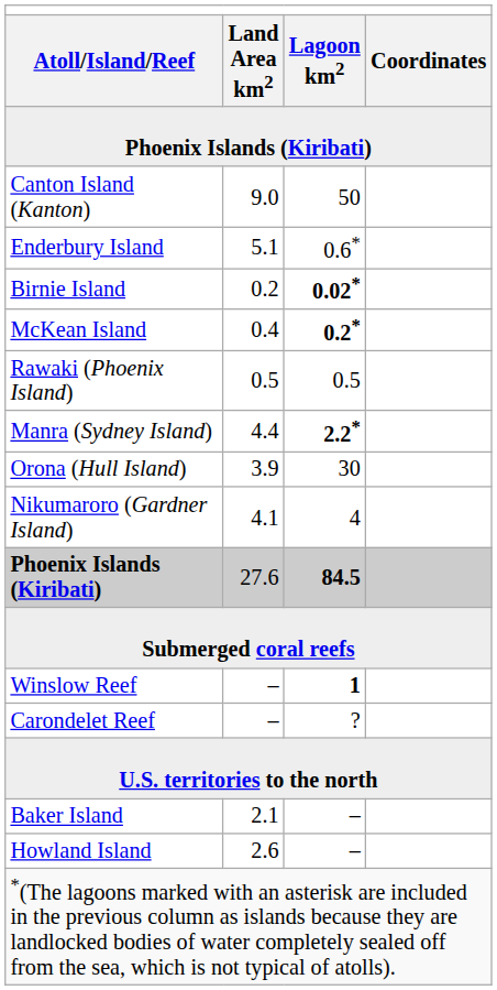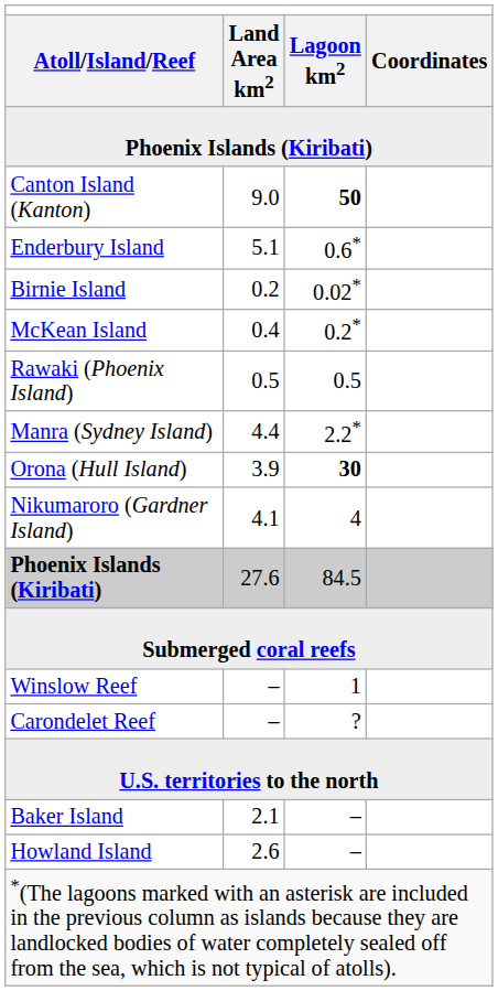Canton Island (Kanton) | Lagoon km2: normal -> bold
Birnie Island | Lagoon km2: bold -> normal
McKean Island | Lagoon km2: bold -> normal
Manra (Sydney Island) | Lagoon km2: bold -> normal
Orona (Hull Island) | Lagoon km2: normal -> bold
Phoenix Islands (Kiribati) / 27.6 | Lagoon km2: bold -> normal
Winslow Reef | Lagoon km2: bold -> normal
